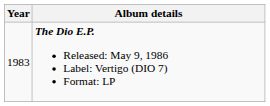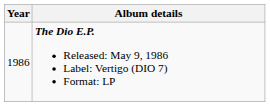row 2 | Year: 1983 -> 1986
